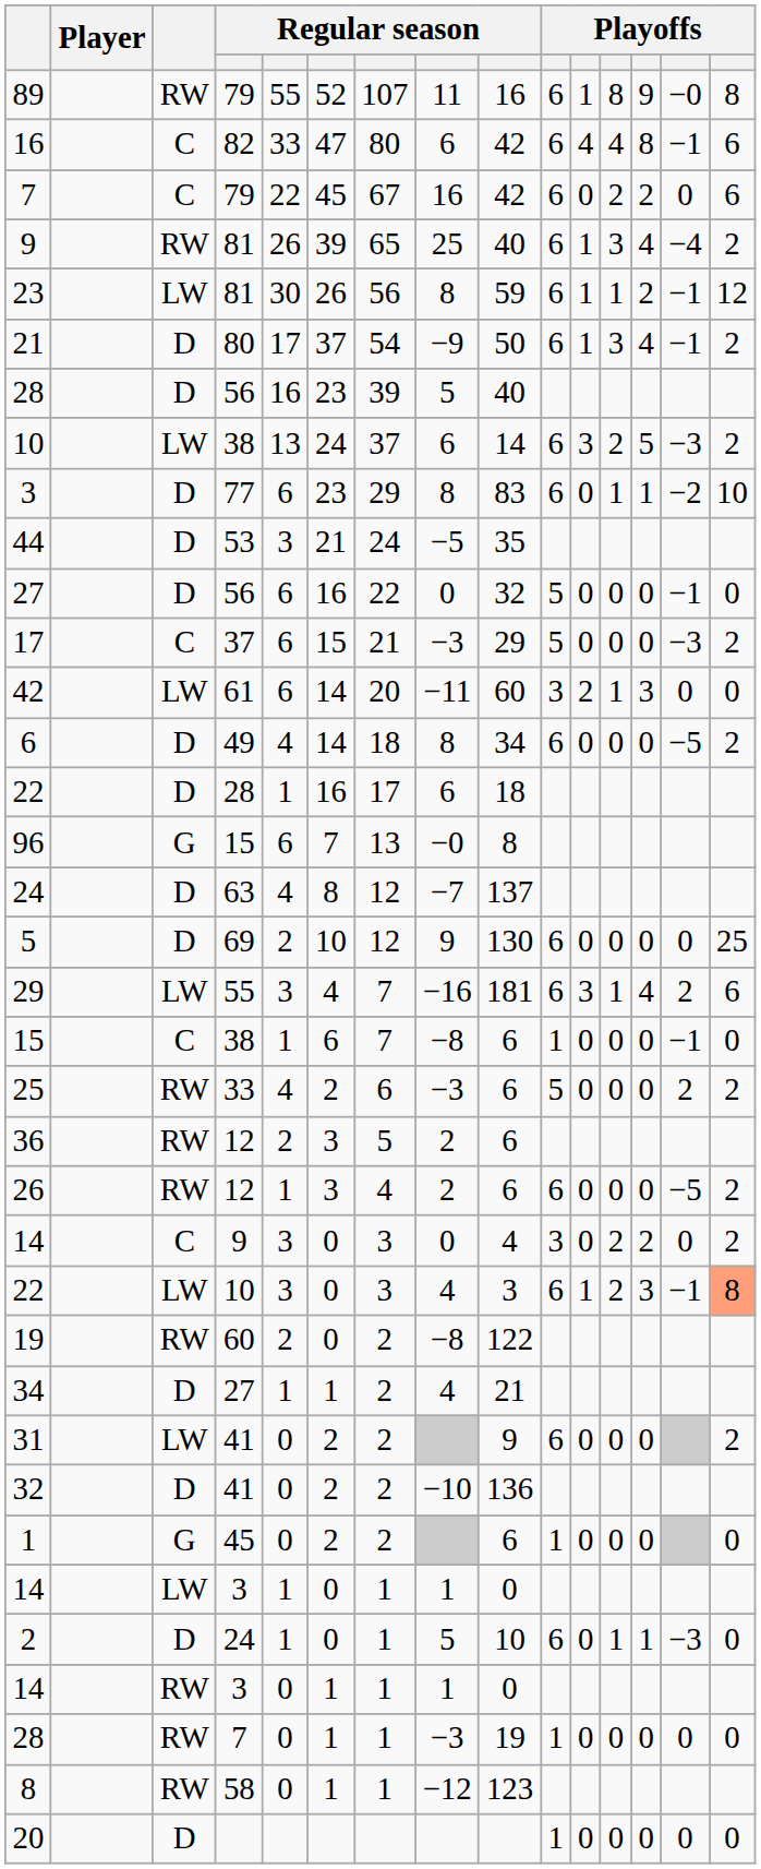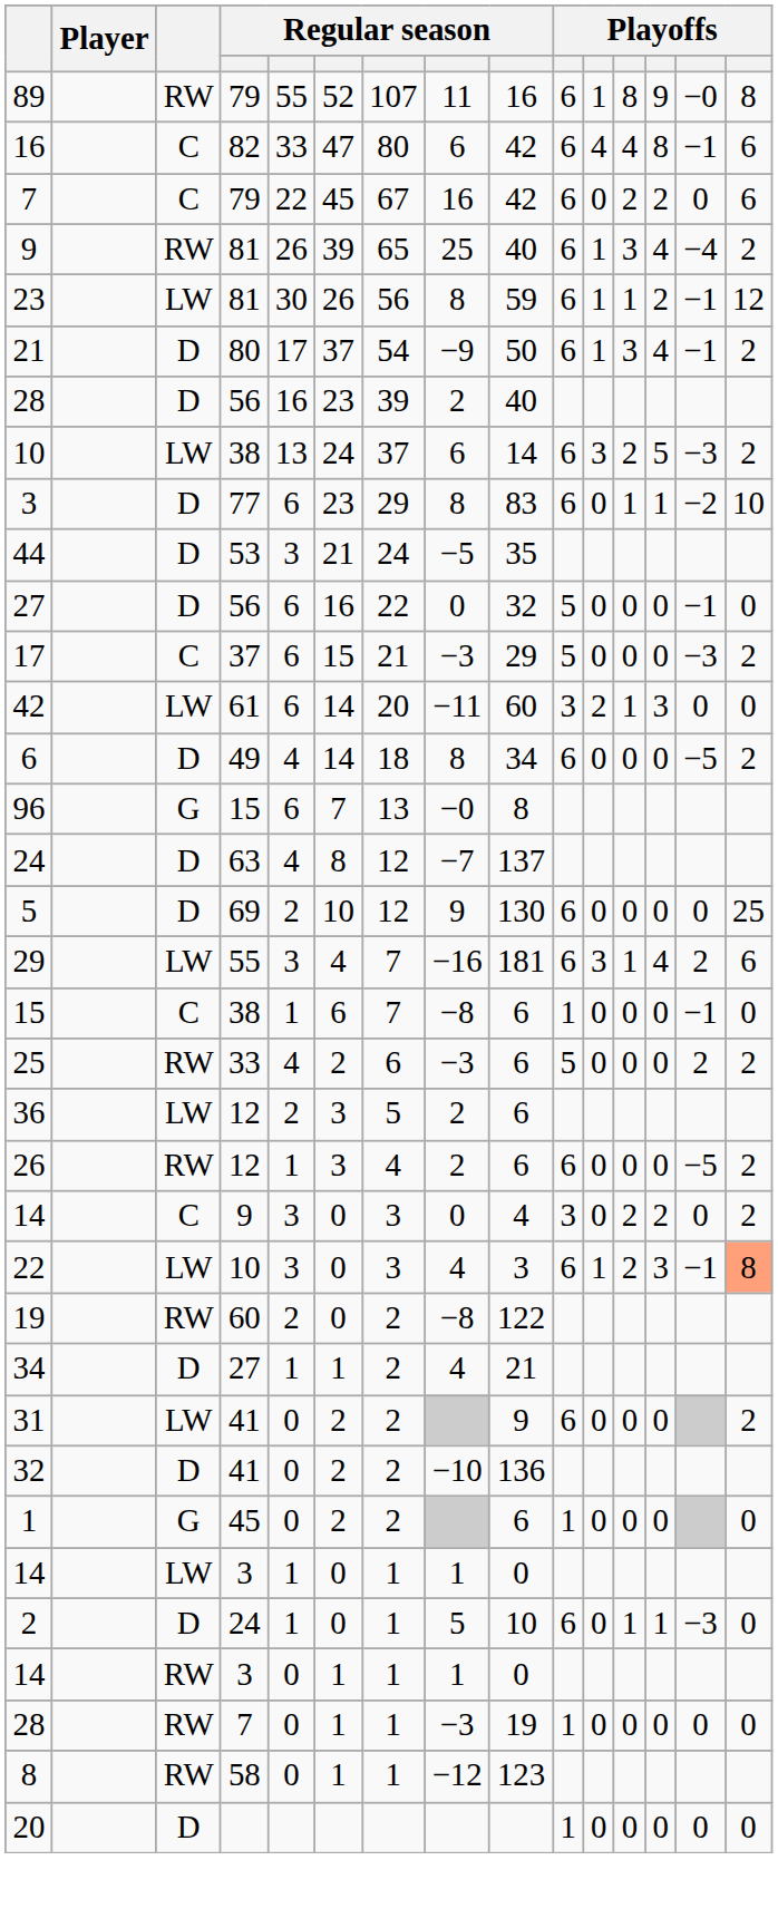28 / 56 | column 8: 5 -> 2
- row: 22 | D | 28 | 1 | 16 | 17 | 6 | 18
36 | column 3: RW -> LW
